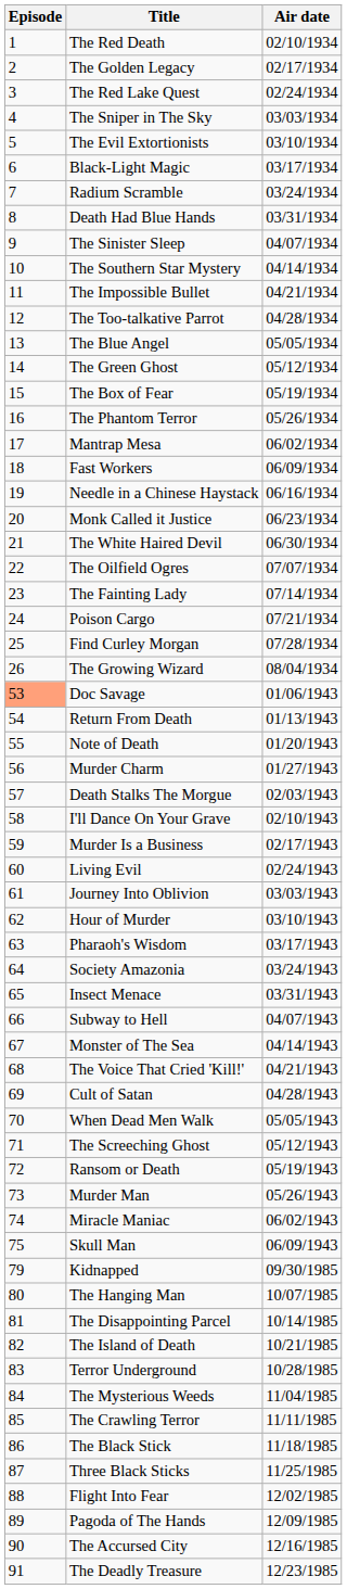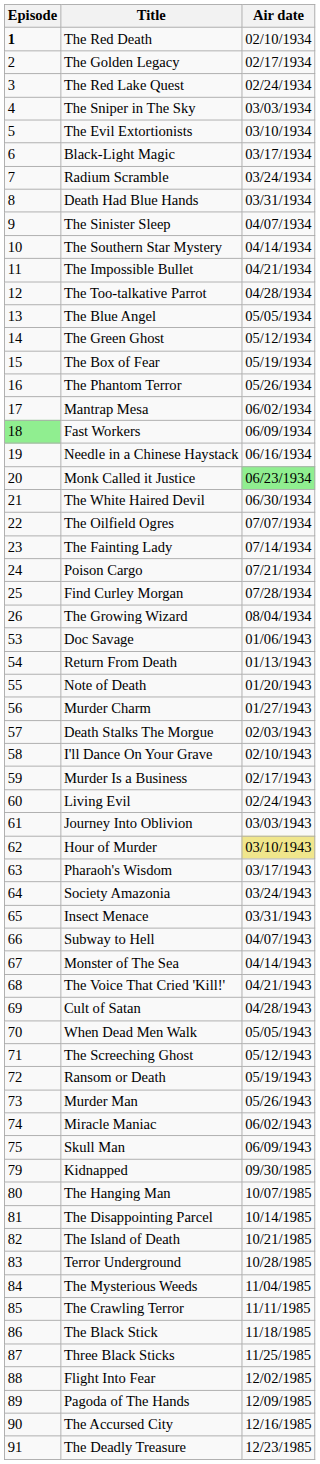The Red Death | Episode: normal -> bold
Fast Workers | Episode: no background -> lightgreen background
Monk Called it Justice | Air date: no background -> lightgreen background
Doc Savage | Episode: lightsalmon background -> no background
Hour of Murder | Air date: no background -> khaki background
